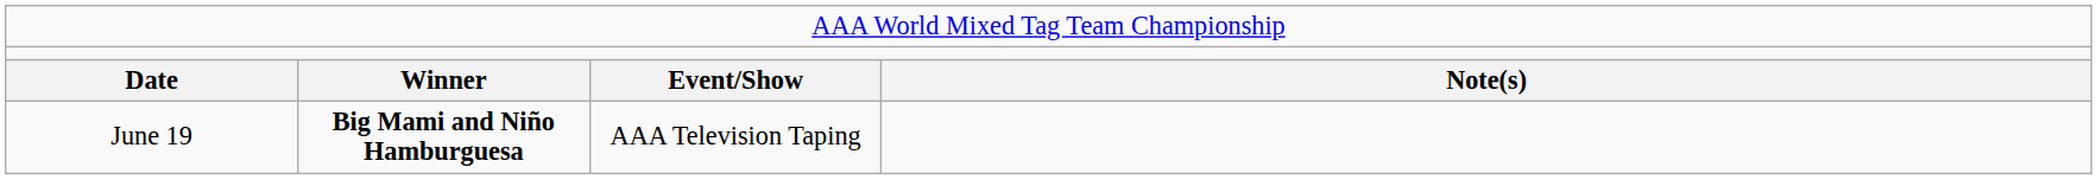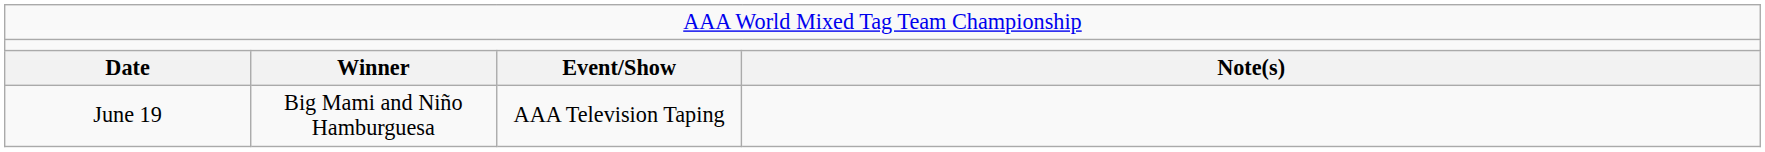June 19 | column 2: bold -> normal
